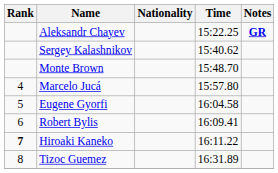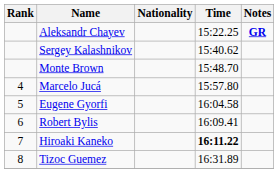Hiroaki Kaneko | Rank: bold -> normal
Hiroaki Kaneko | Time: normal -> bold
